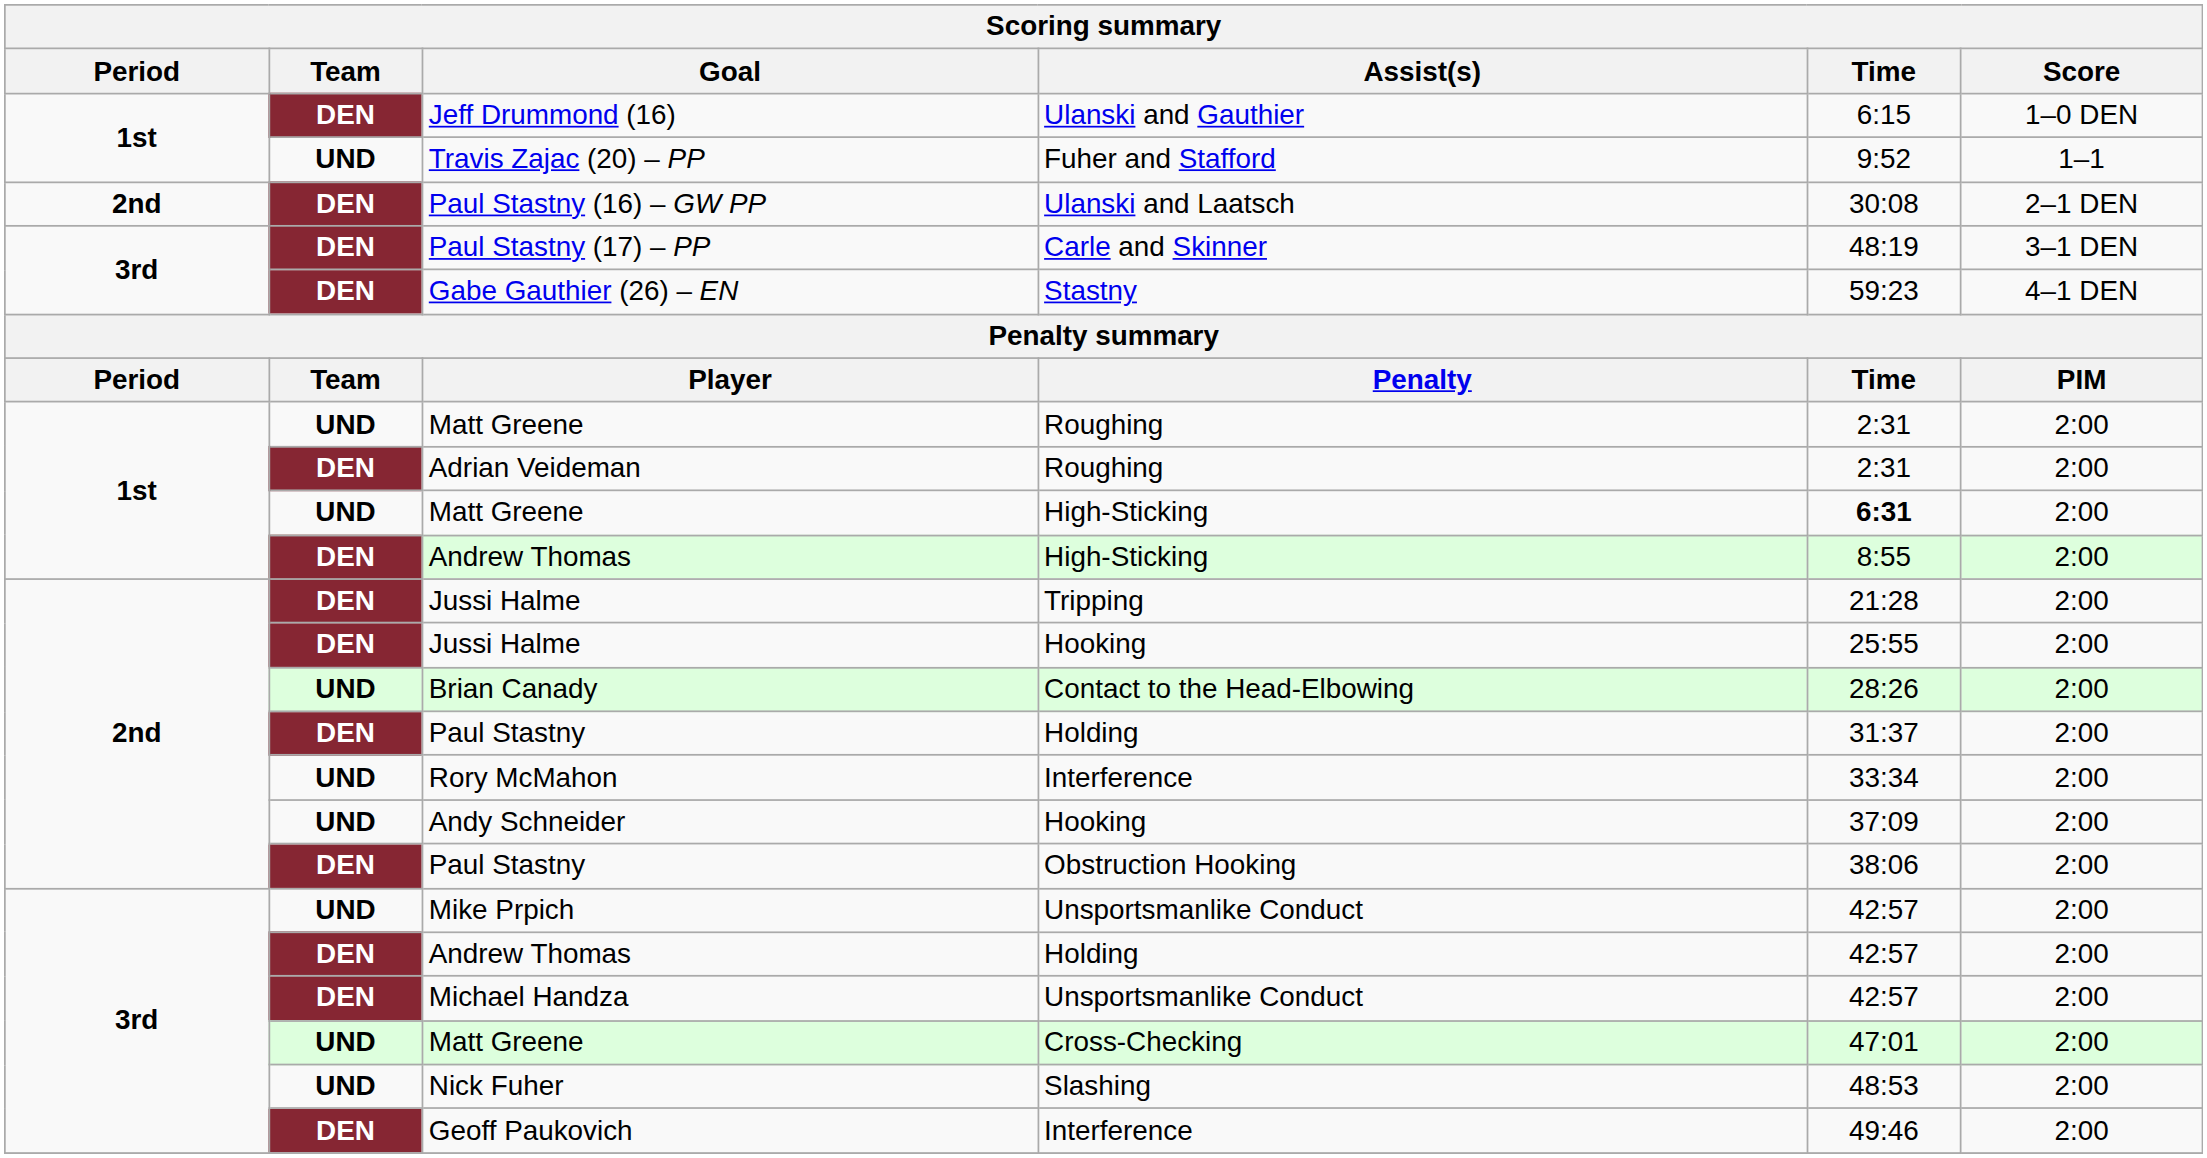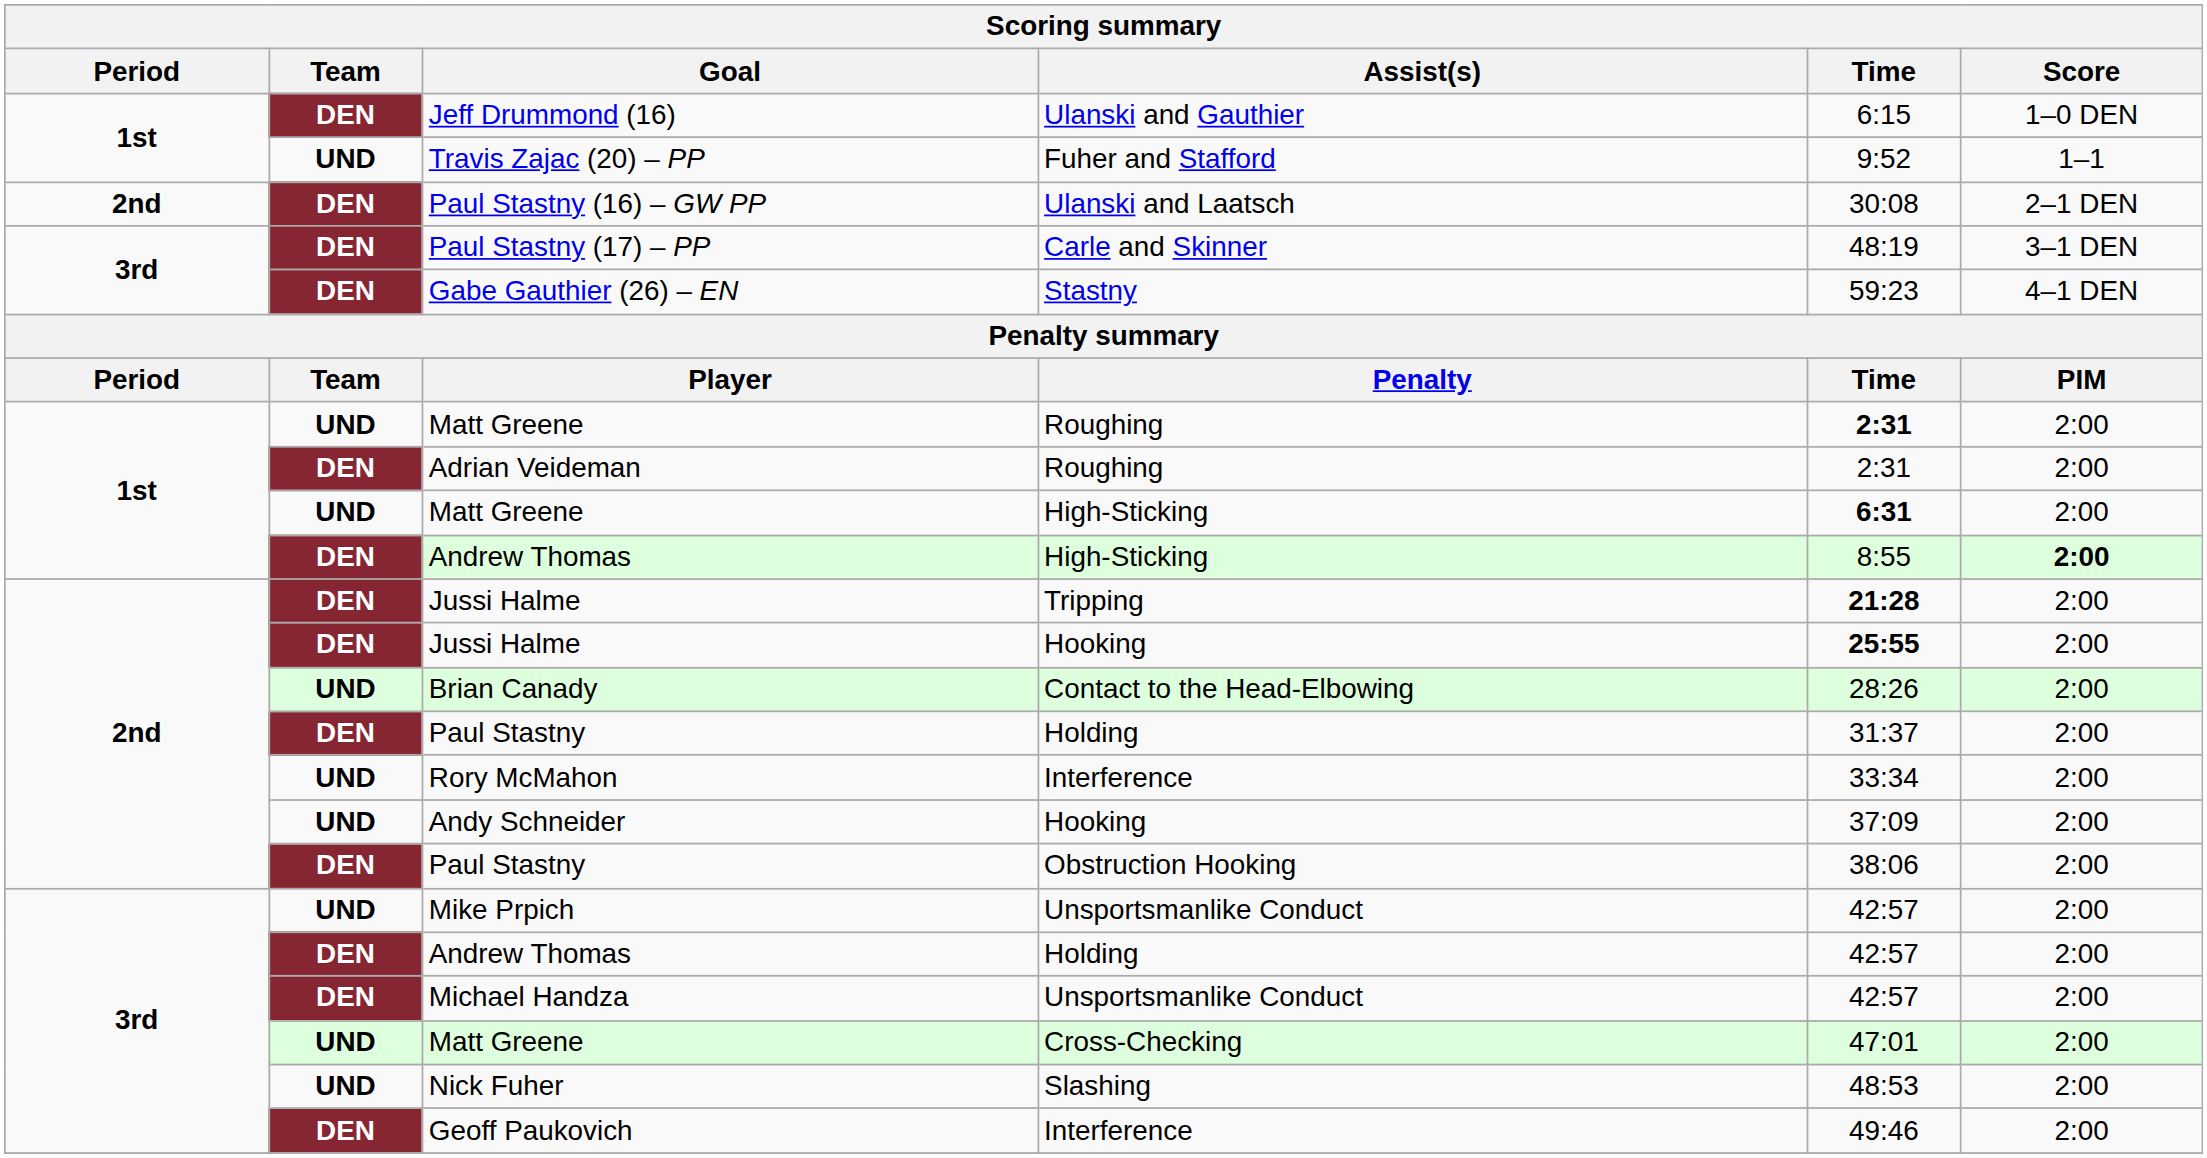Matt Greene / Roughing | Time: normal -> bold
Andrew Thomas / High-Sticking | Score: normal -> bold
Jussi Halme / Tripping | Time: normal -> bold
Jussi Halme / Hooking | Time: normal -> bold
